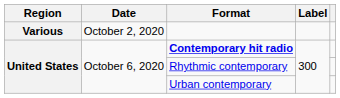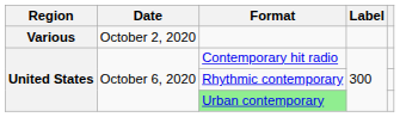Contemporary hit radio | Format: bold -> normal
Urban contemporary | Format: no background -> lightgreen background
